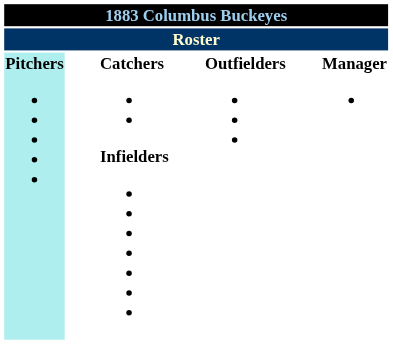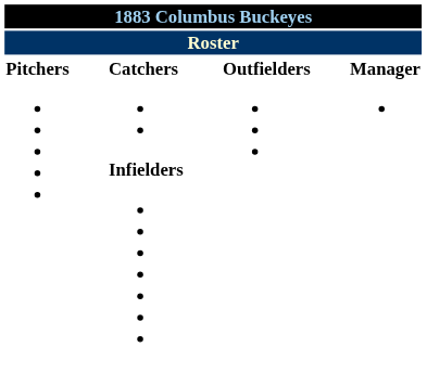Pitchers | column 1: paleturquoise background -> no background
